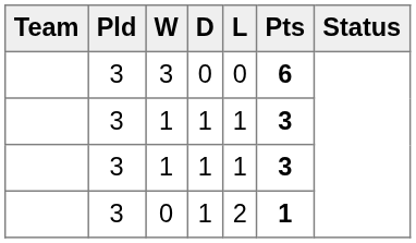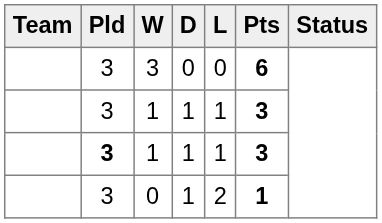row 4 | Pld: normal -> bold
